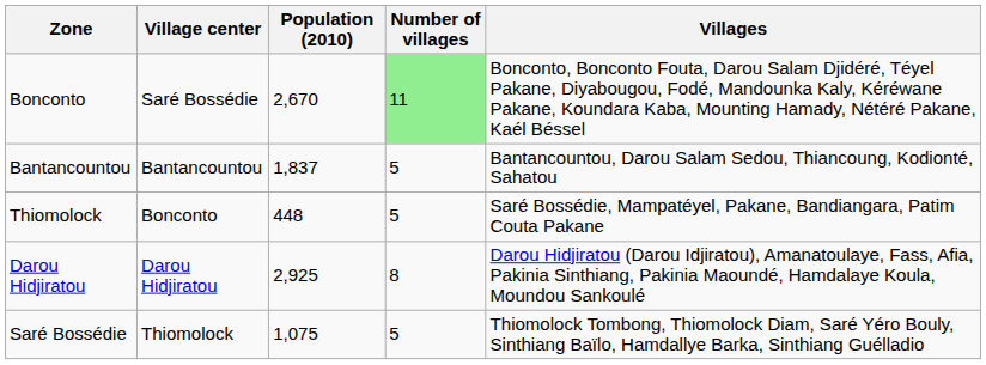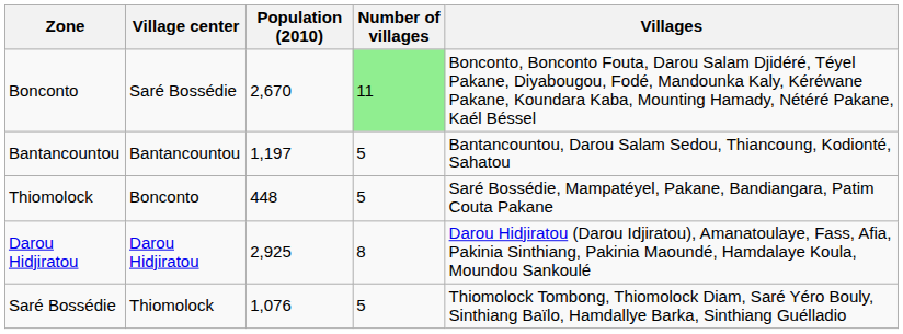row 3 | Population (2010): 1,837 -> 1,197
row 6 | Population (2010): 1,075 -> 1,076
